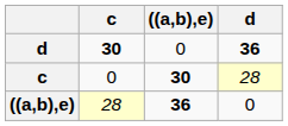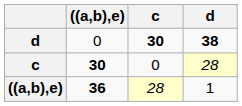columns swapped: ((a,b),e) <-> c
row 2 | d: 36 -> 38
row 4 | d: 0 -> 1
